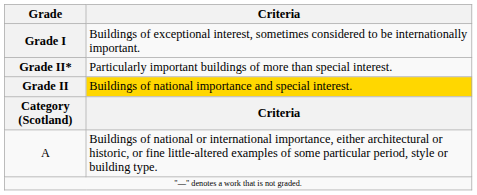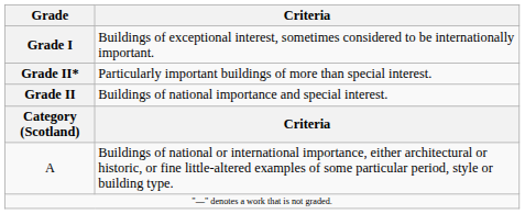Grade II | Criteria: gold background -> no background
